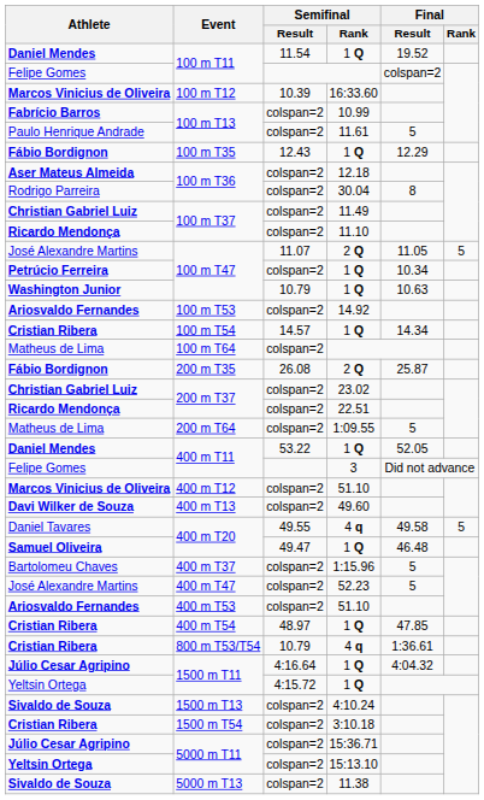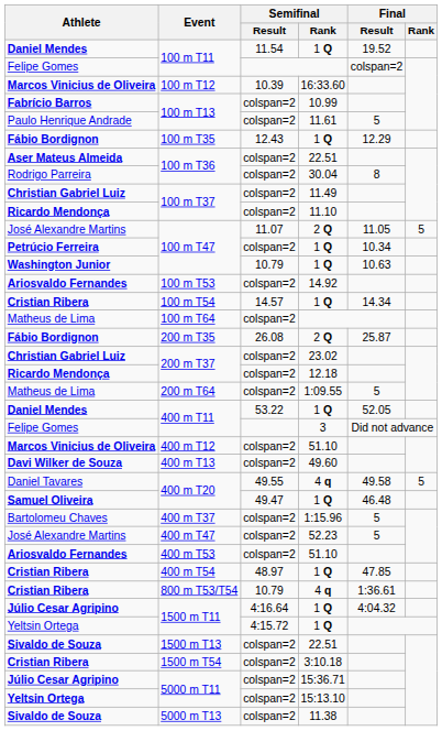Aser Mateus Almeida / 100 m T36 | Semifinal / Rank: 12.18 -> 22.51
Ricardo Mendonça / 200 m T37 | Semifinal / Rank: 22.51 -> 12.18
1500 m T13 | Semifinal / Rank: 4:10.24 -> 22.51
